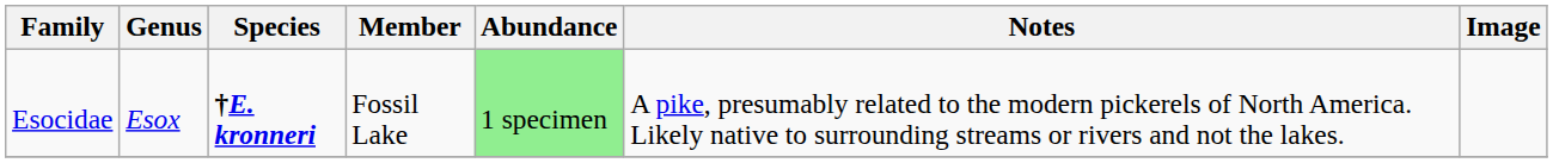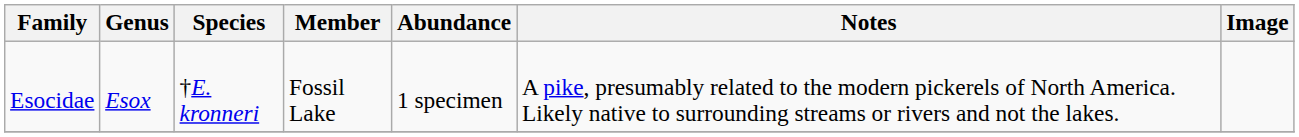Esocidae | Species: bold -> normal
Esocidae | Abundance: lightgreen background -> no background
